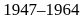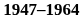1947–1964 | column 1: normal -> bold
